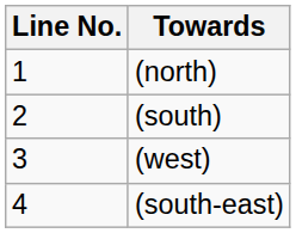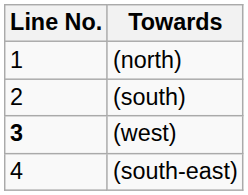(west) | Line No.: normal -> bold
